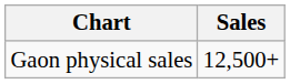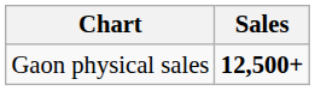Gaon physical sales | Sales: normal -> bold
